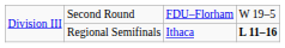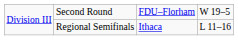Division III / Regional Semifinals | column 4: bold -> normal
